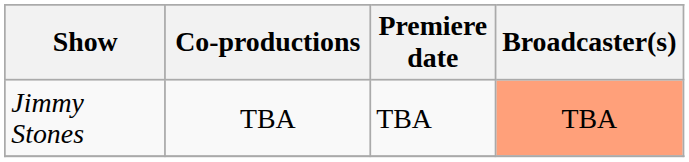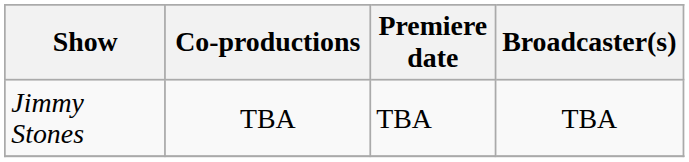Jimmy Stones | Broadcaster(s): lightsalmon background -> no background
